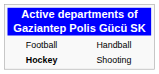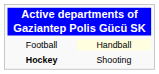row 2 | column 2: no background -> lightyellow background
